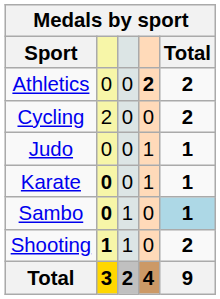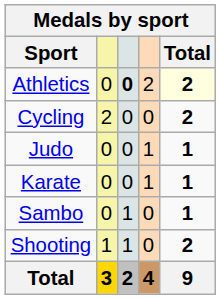Athletics | column 3: normal -> bold
Athletics | column 4: bold -> normal
Athletics | Total: no background -> lightyellow background
Karate | column 2: bold -> normal
Sambo | column 2: bold -> normal
Sambo | Total: lightblue background -> no background
Shooting | column 2: bold -> normal
